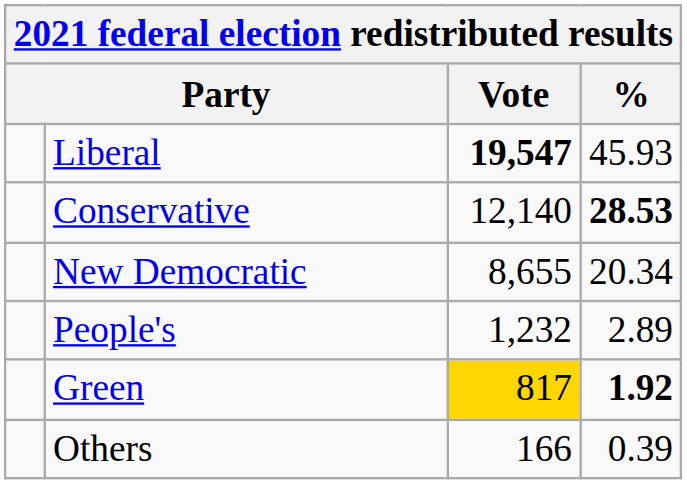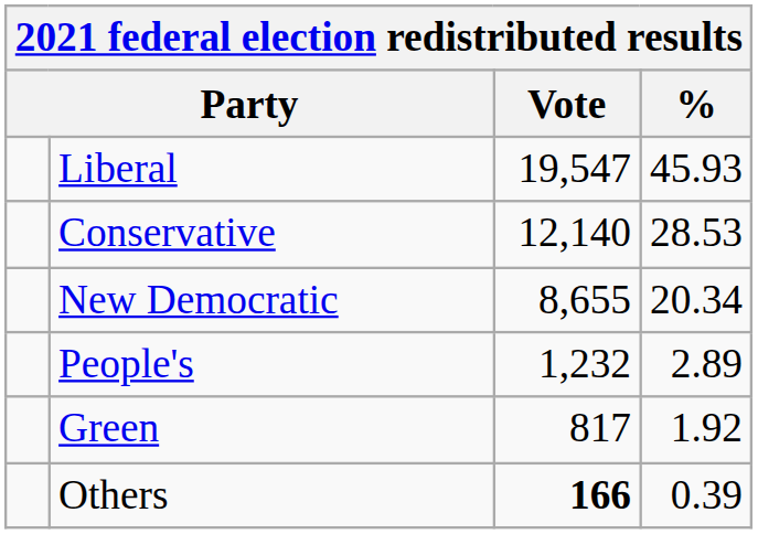Liberal | Vote: bold -> normal
Conservative | %: bold -> normal
Green | Vote: gold background -> no background
Green | %: bold -> normal
Others | Vote: normal -> bold
